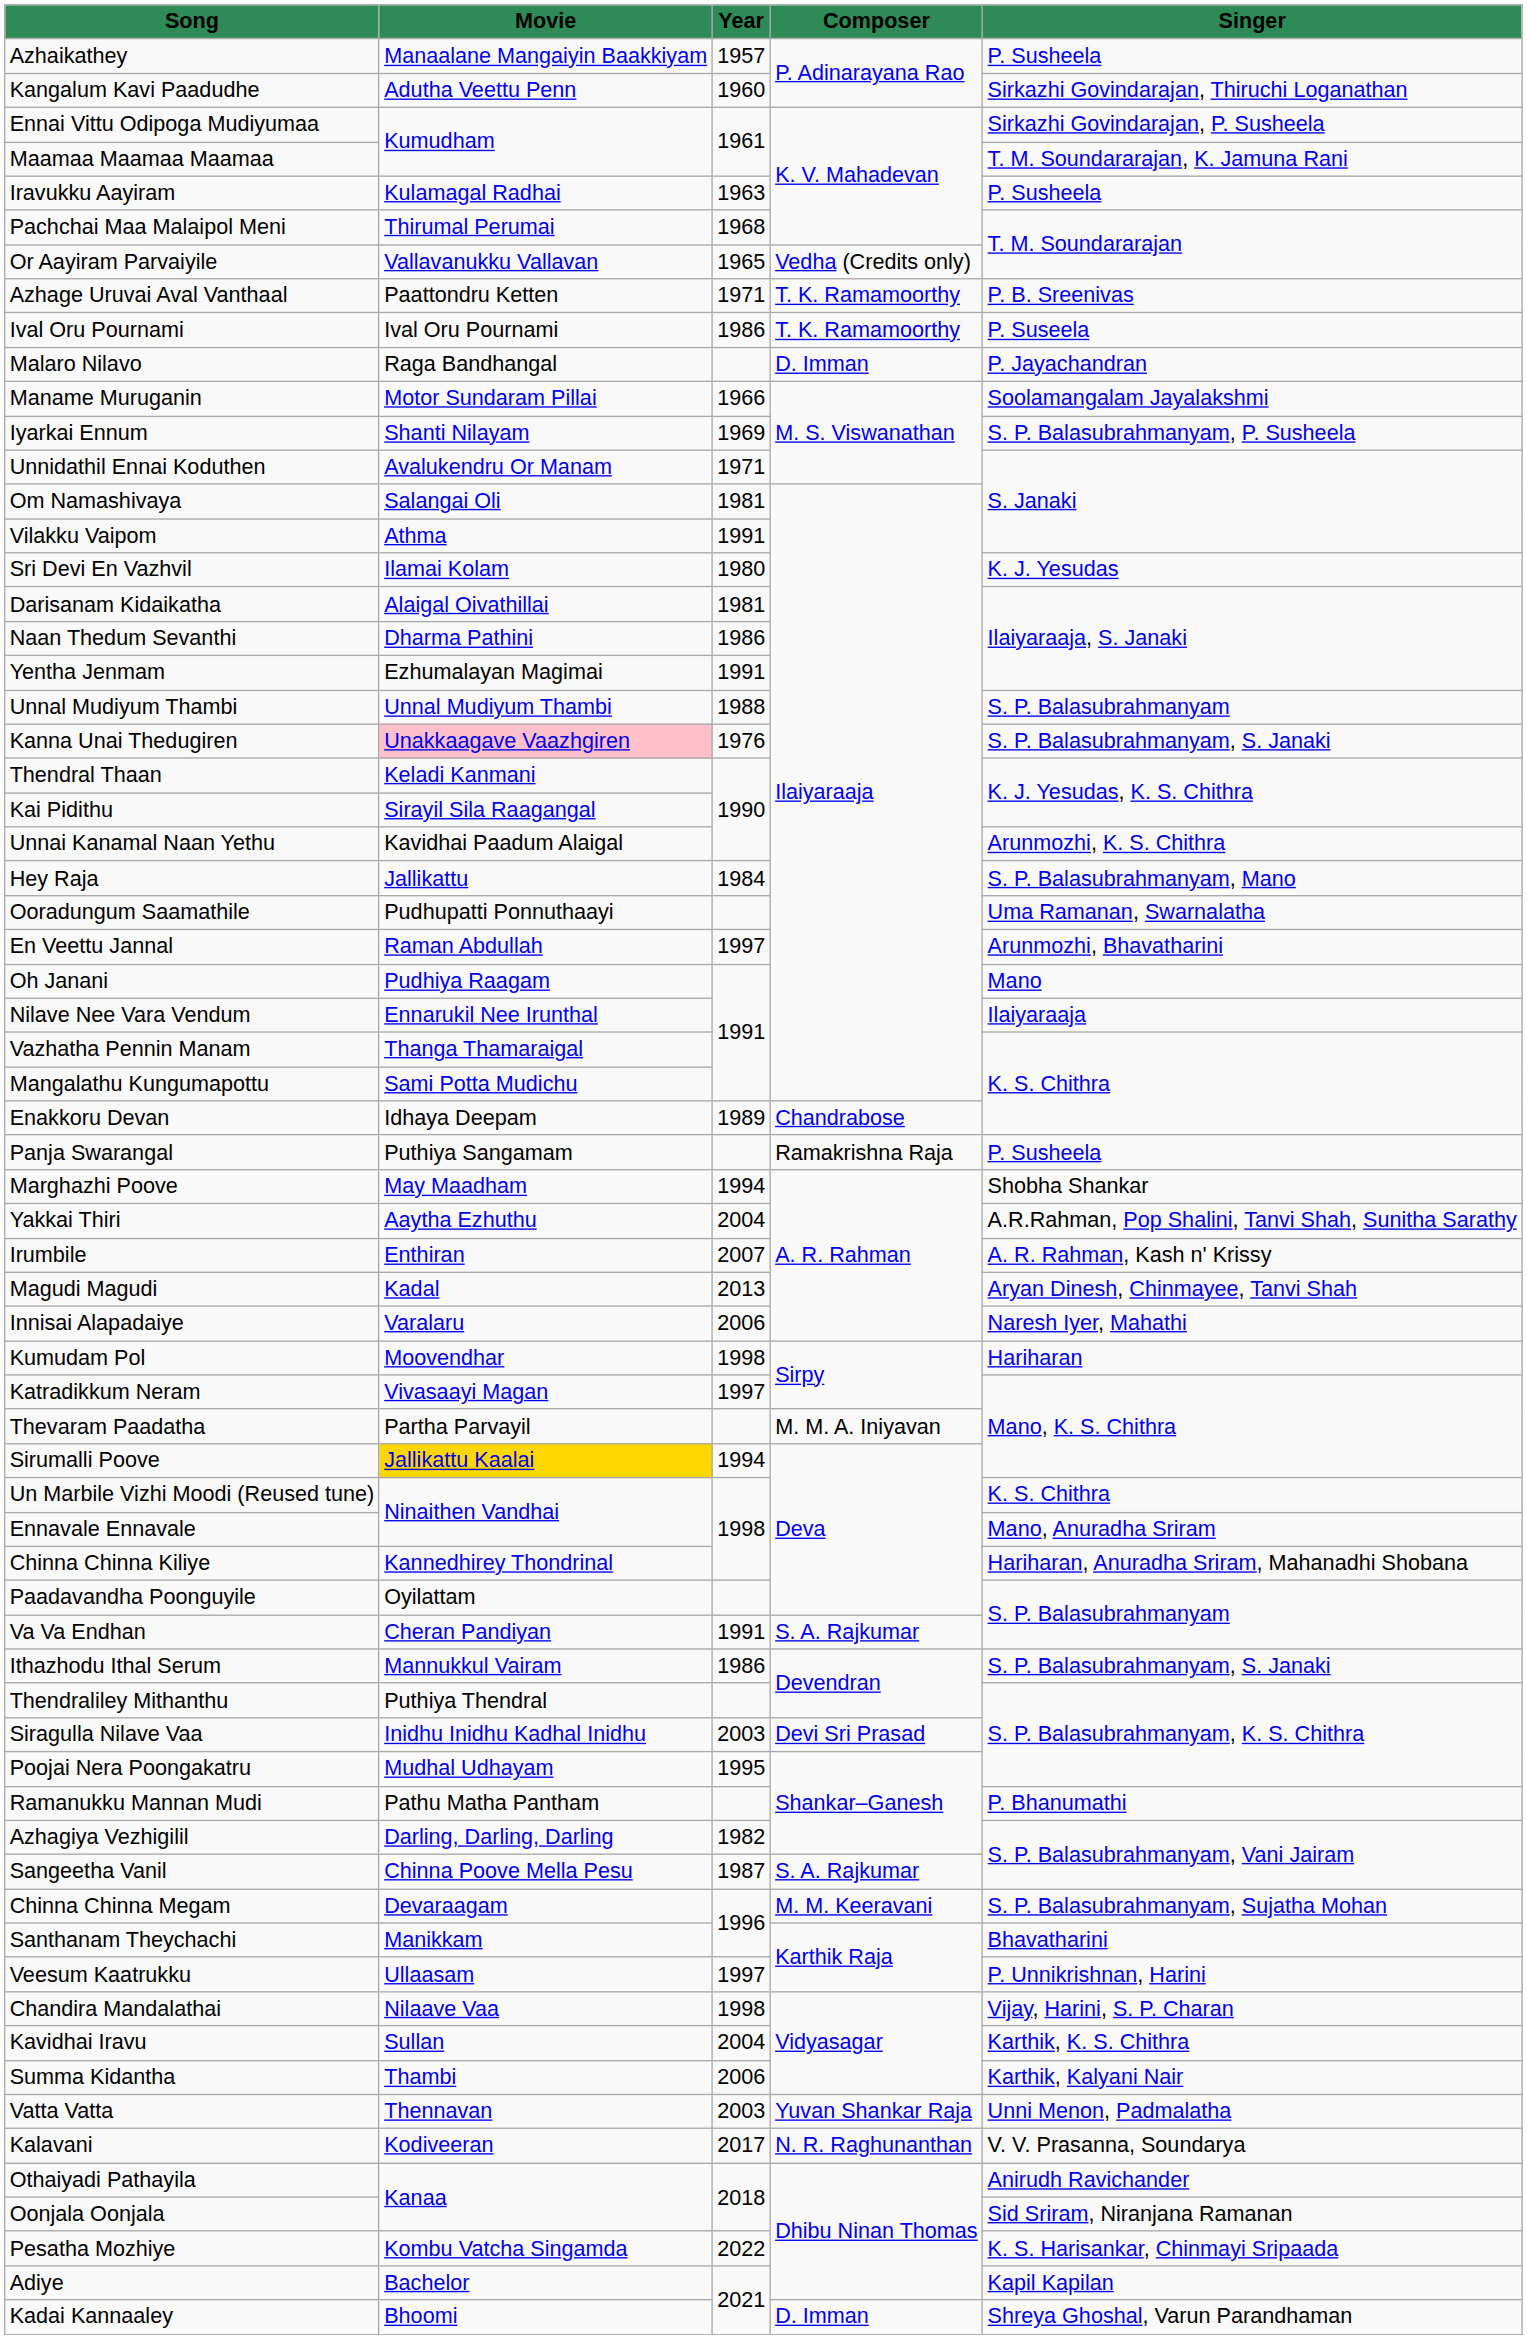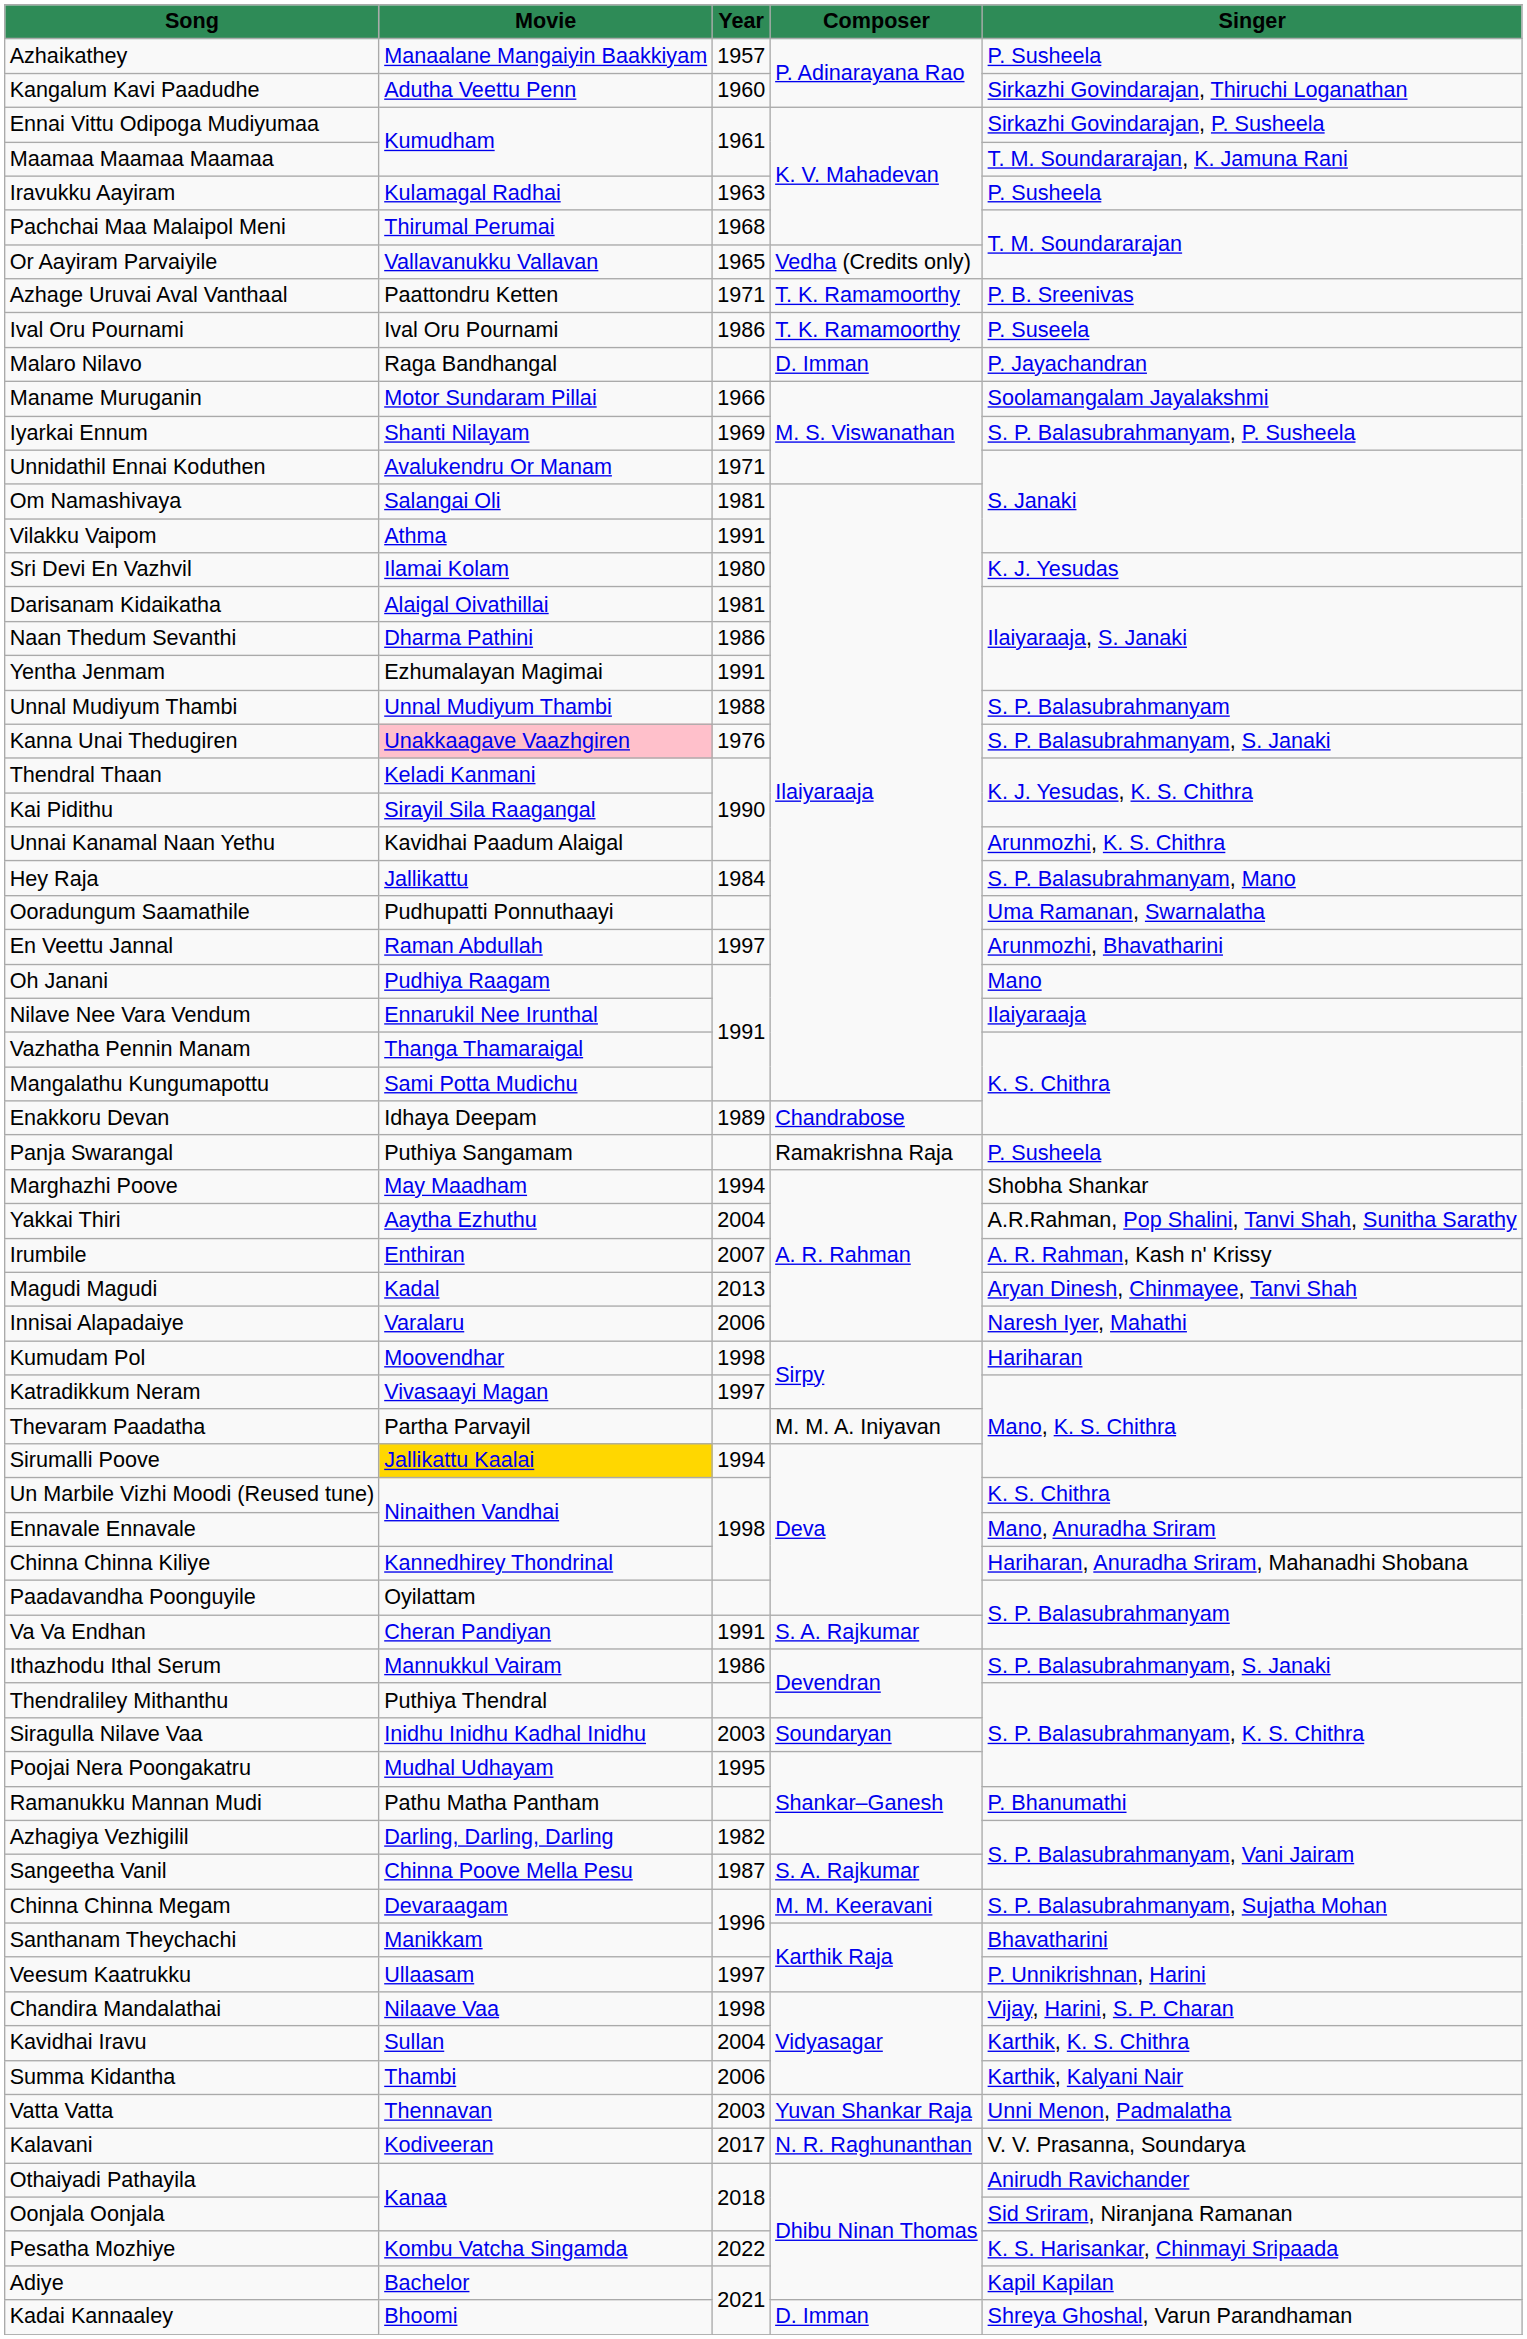Siragulla Nilave Vaa | Composer: Devi Sri Prasad -> Soundaryan
